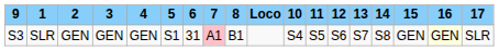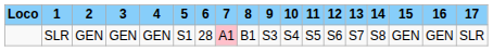columns swapped: Loco <-> 9
row 2 | 6: 31 -> 28
row 2 | 16: lightyellow background -> no background
